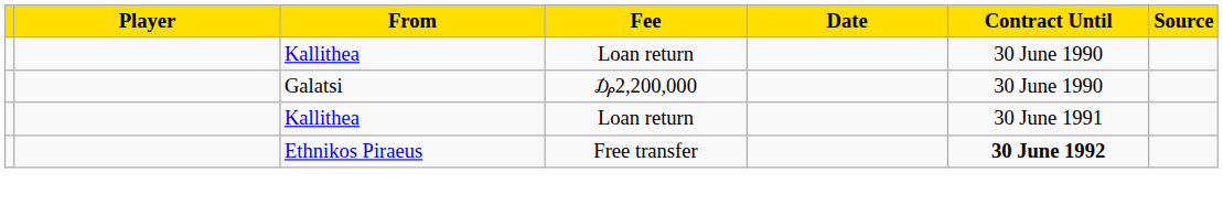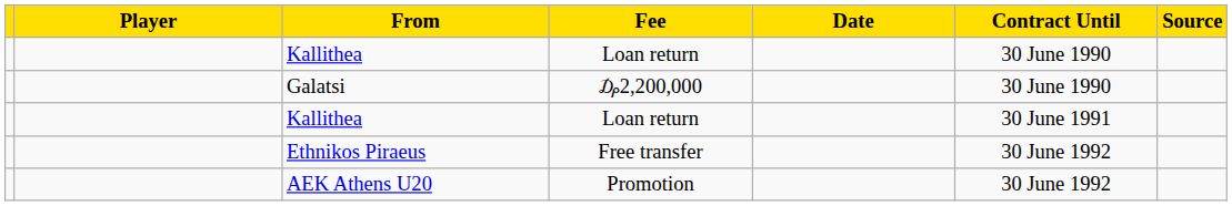Ethnikos Piraeus | Contract Until: bold -> normal
+ row: AEK Athens U20 | Promotion | 30 June 1992
